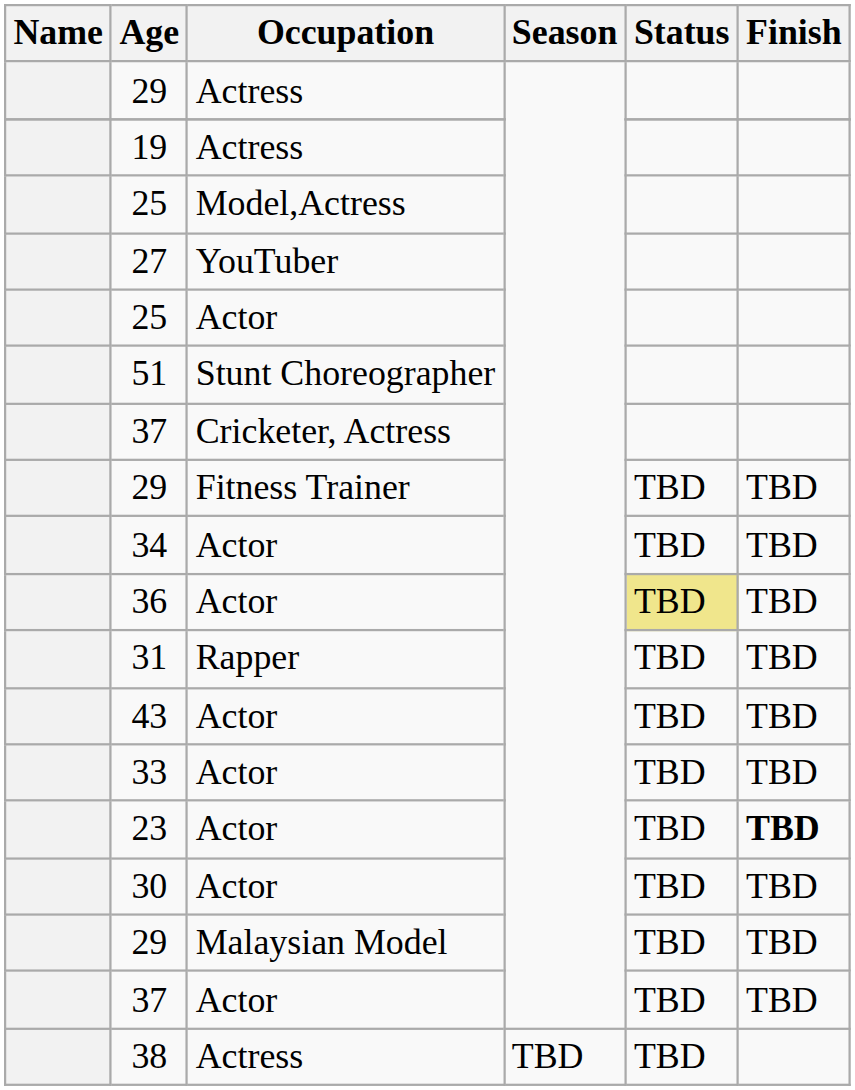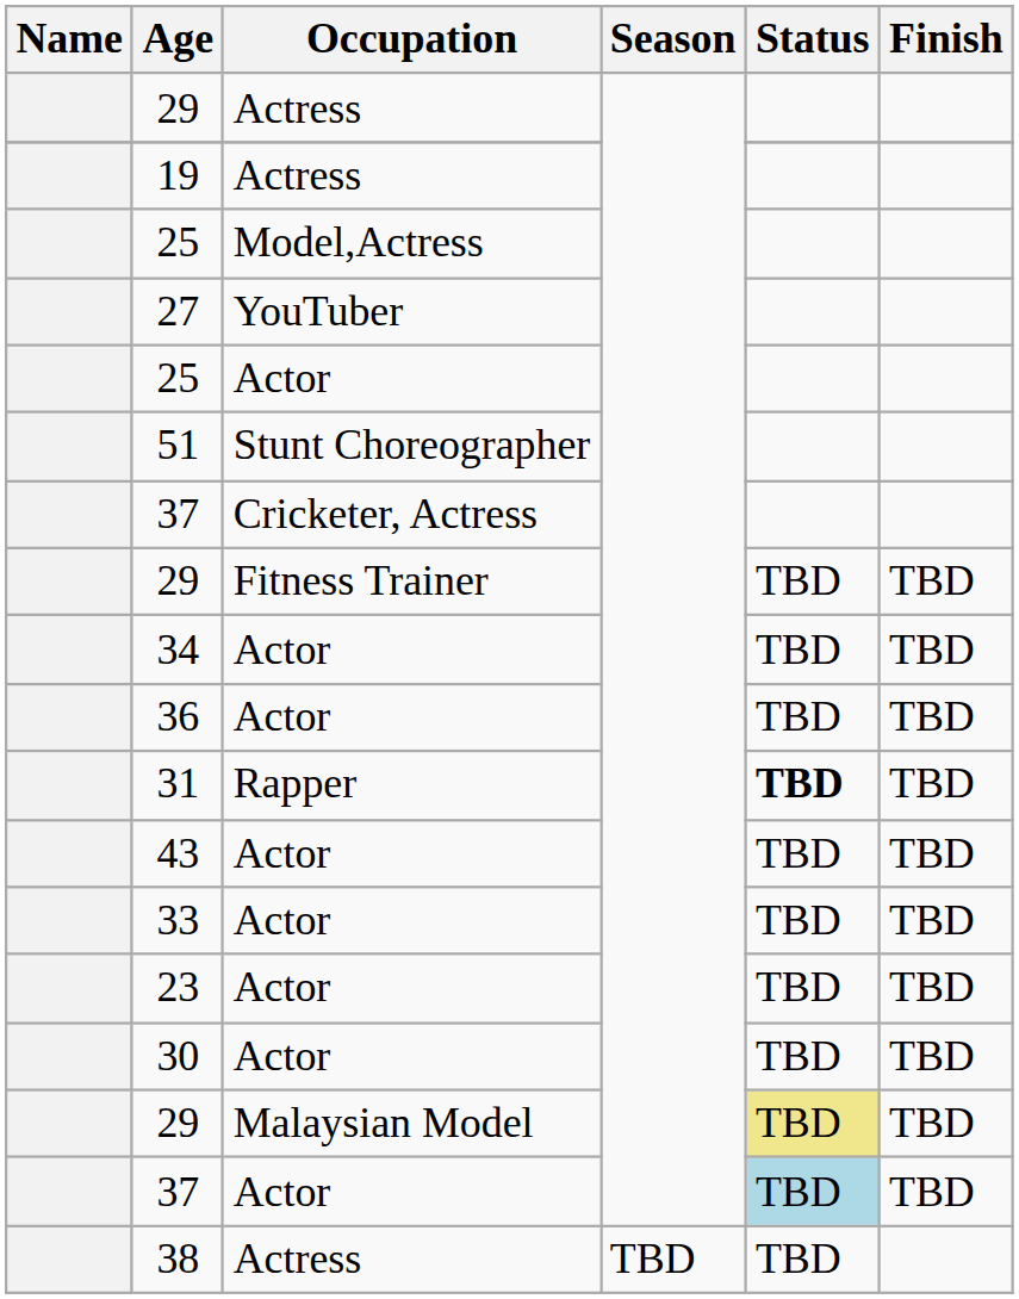36 | Status: khaki background -> no background
31 | Status: normal -> bold
23 | Finish: bold -> normal
29 / Malaysian Model | Status: no background -> khaki background
37 / Actor | Status: no background -> lightblue background
